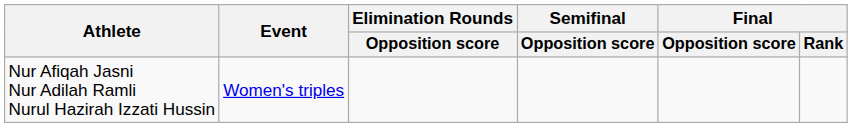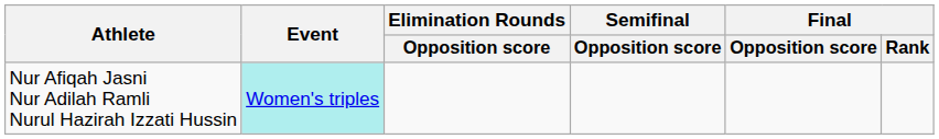row 3 | Event: no background -> paleturquoise background
